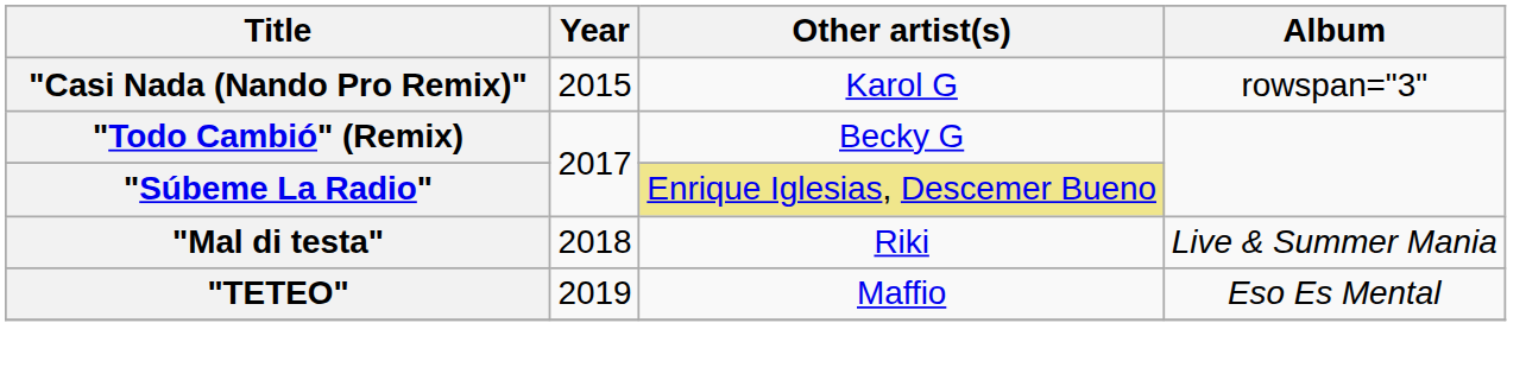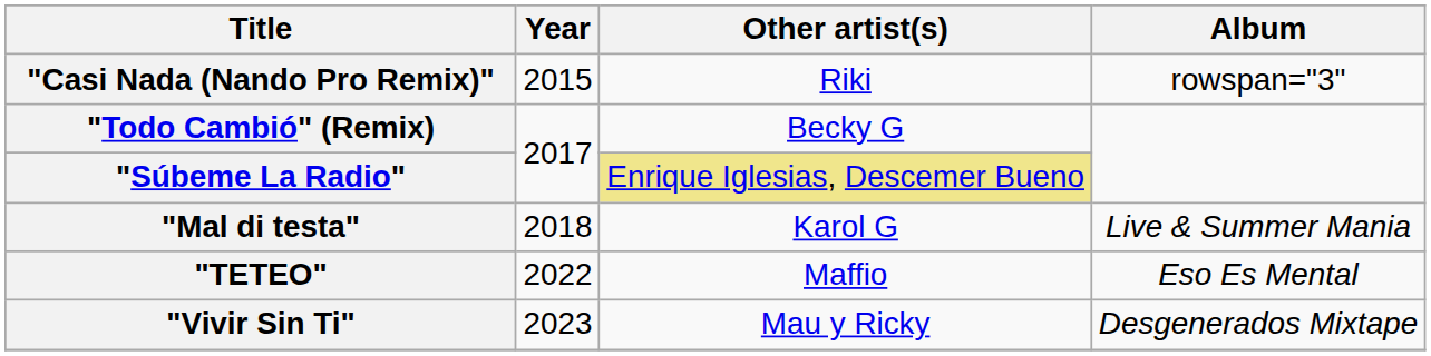"Casi Nada (Nando Pro Remix)" | Other artist(s): Karol G -> Riki
"Mal di testa" | Other artist(s): Riki -> Karol G
"TETEO" | Year: 2019 -> 2022
+ row: "Vivir Sin Ti" | 2023 | Mau y Ricky | Desgenerados Mixtape
